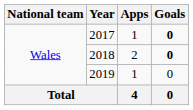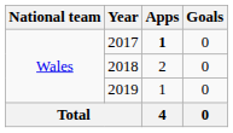2017 | Apps: normal -> bold
2017 | Goals: bold -> normal
2018 | Goals: bold -> normal
